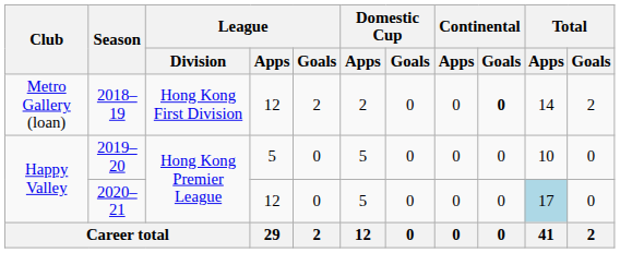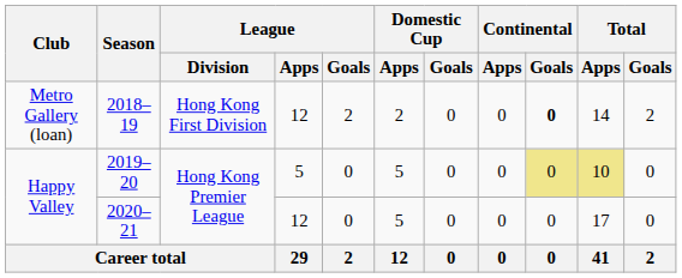2019–20 | Continental / Goals: no background -> khaki background
2019–20 | Total / Apps: no background -> khaki background
2020–21 | Total / Apps: lightblue background -> no background
